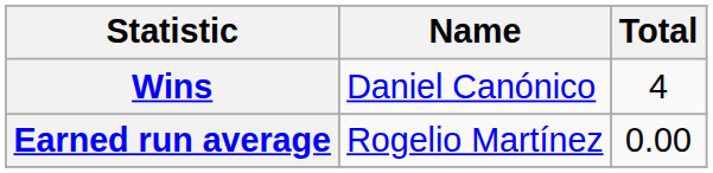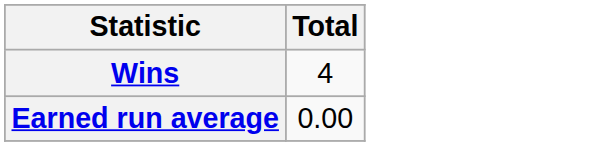- column: Name | Daniel Canónico | Rogelio Martínez
